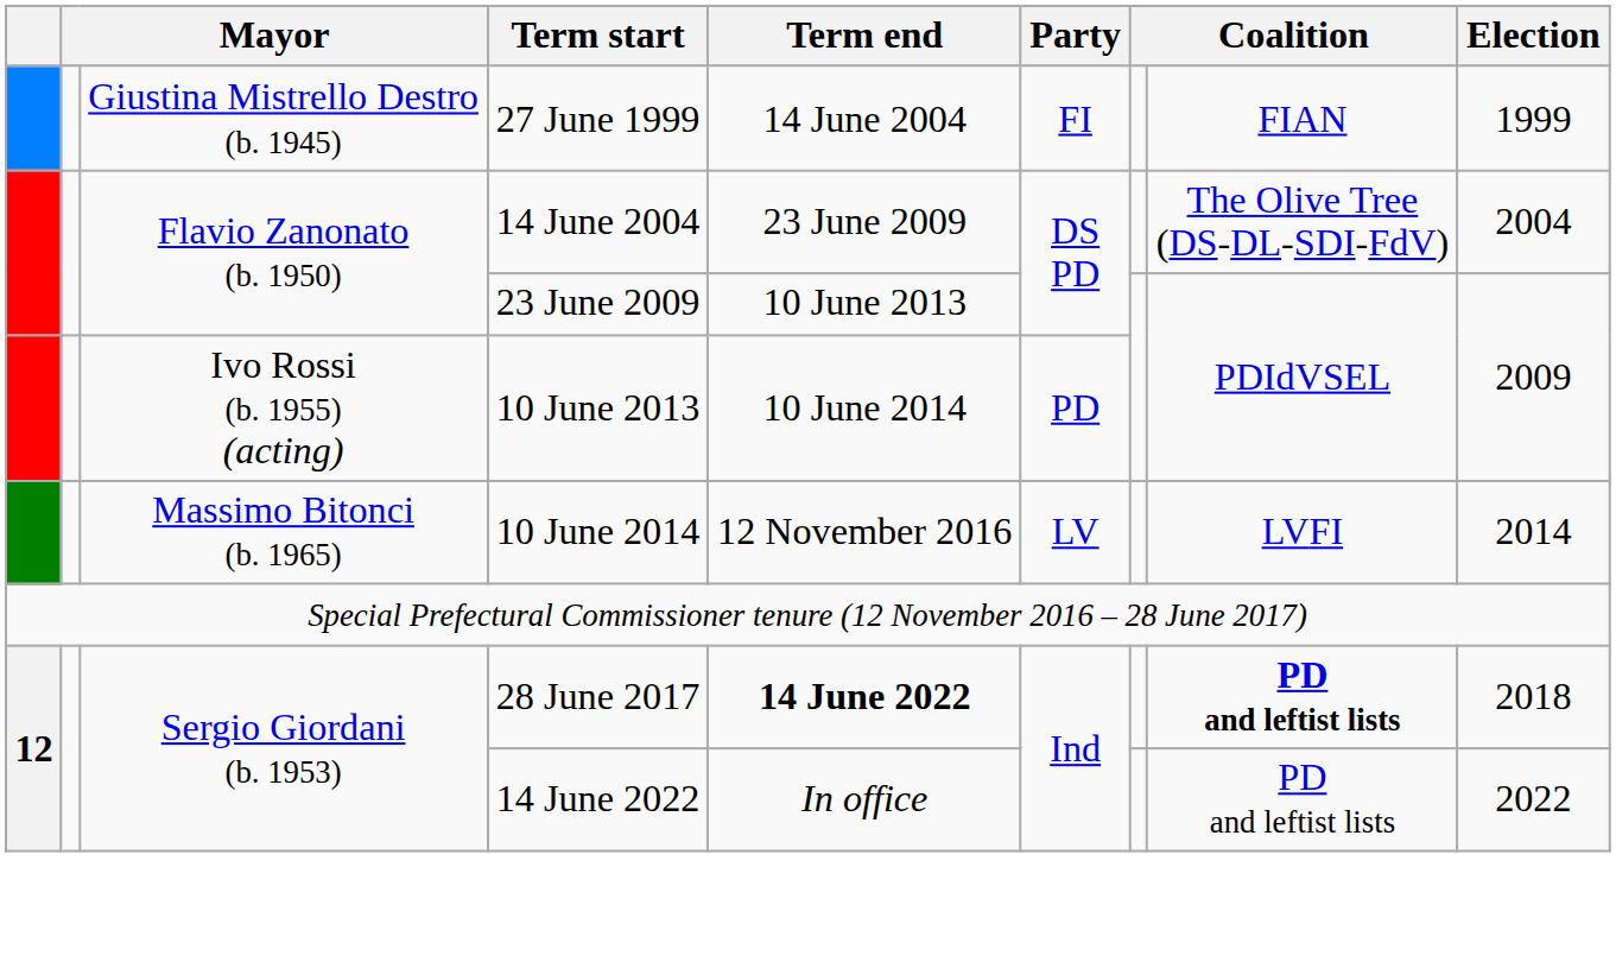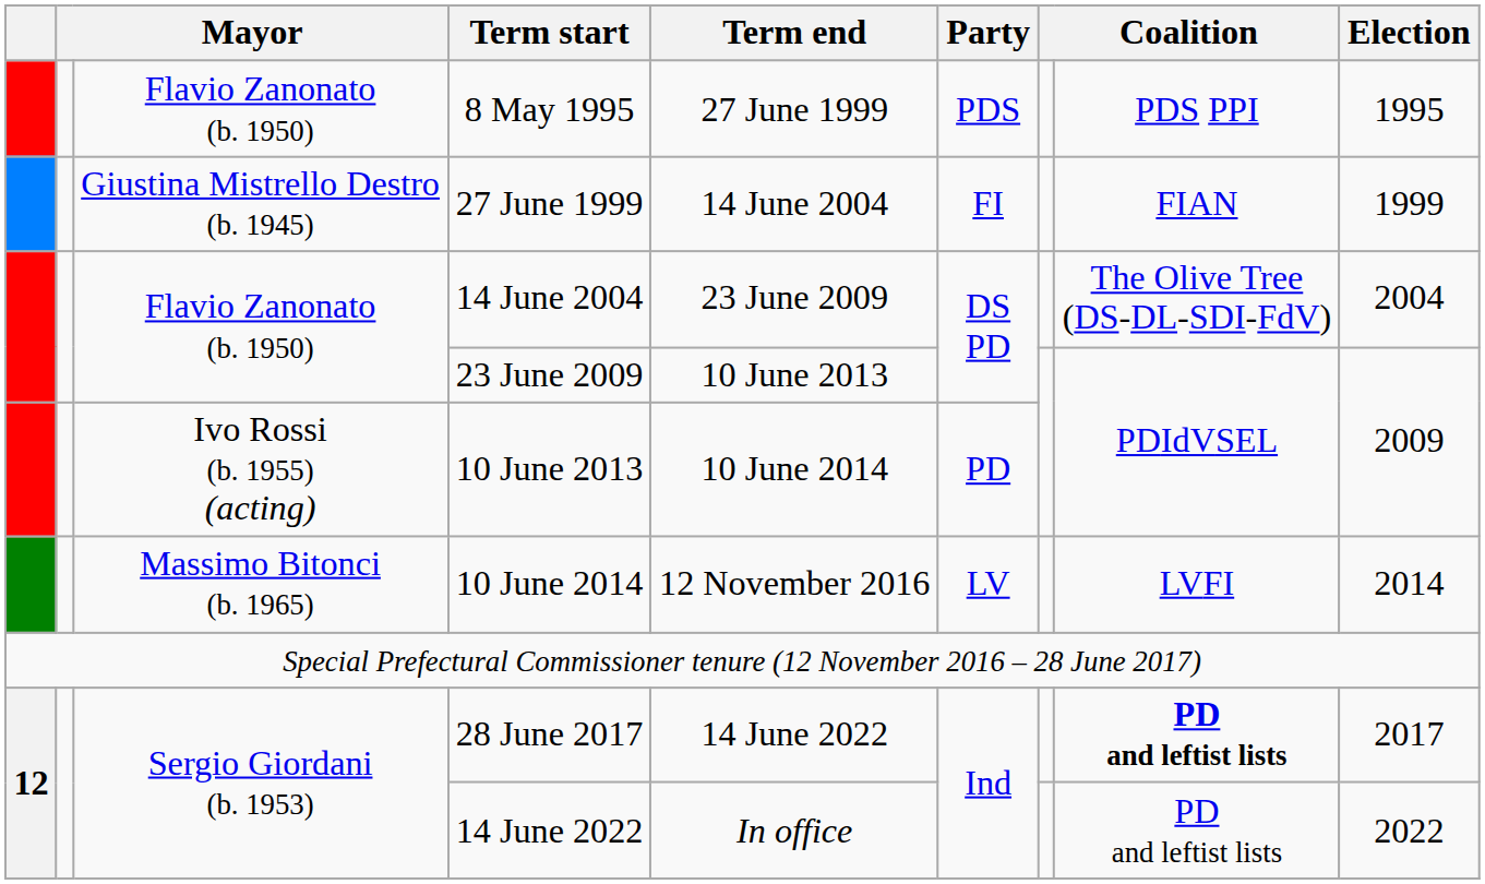+ row: Flavio Zanonato (b. 1950) | 8 May 1995 | 27 June 1999 | PDS | PDS PPI | 1995
28 June 2017 | Term end: bold -> normal
28 June 2017 | Election: 2018 -> 2017
